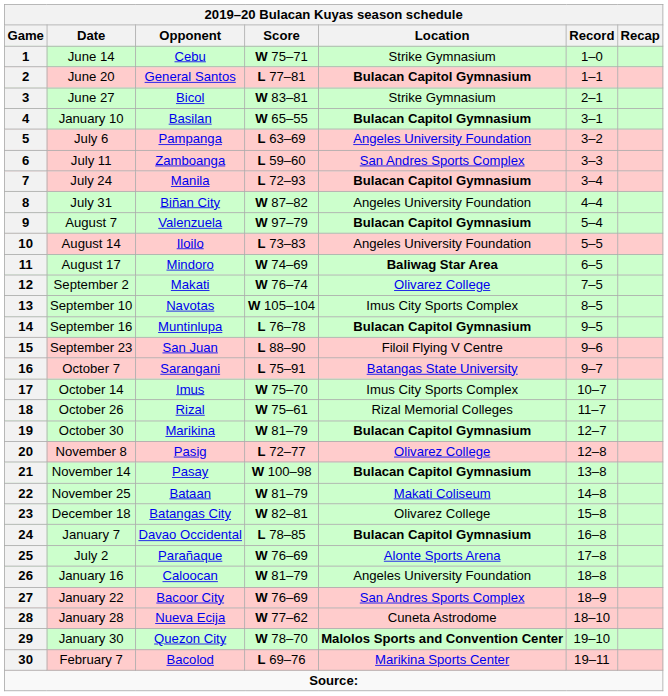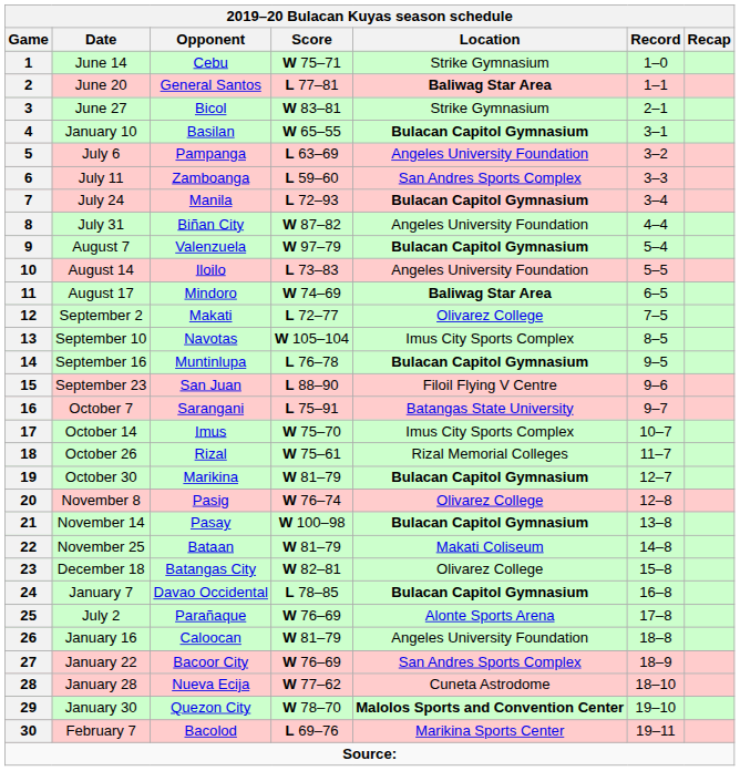2 | Location: Bulacan Capitol Gymnasium -> Baliwag Star Area
12 | Score: W 76–74 -> L 72–77
20 | Score: L 72–77 -> W 76–74
